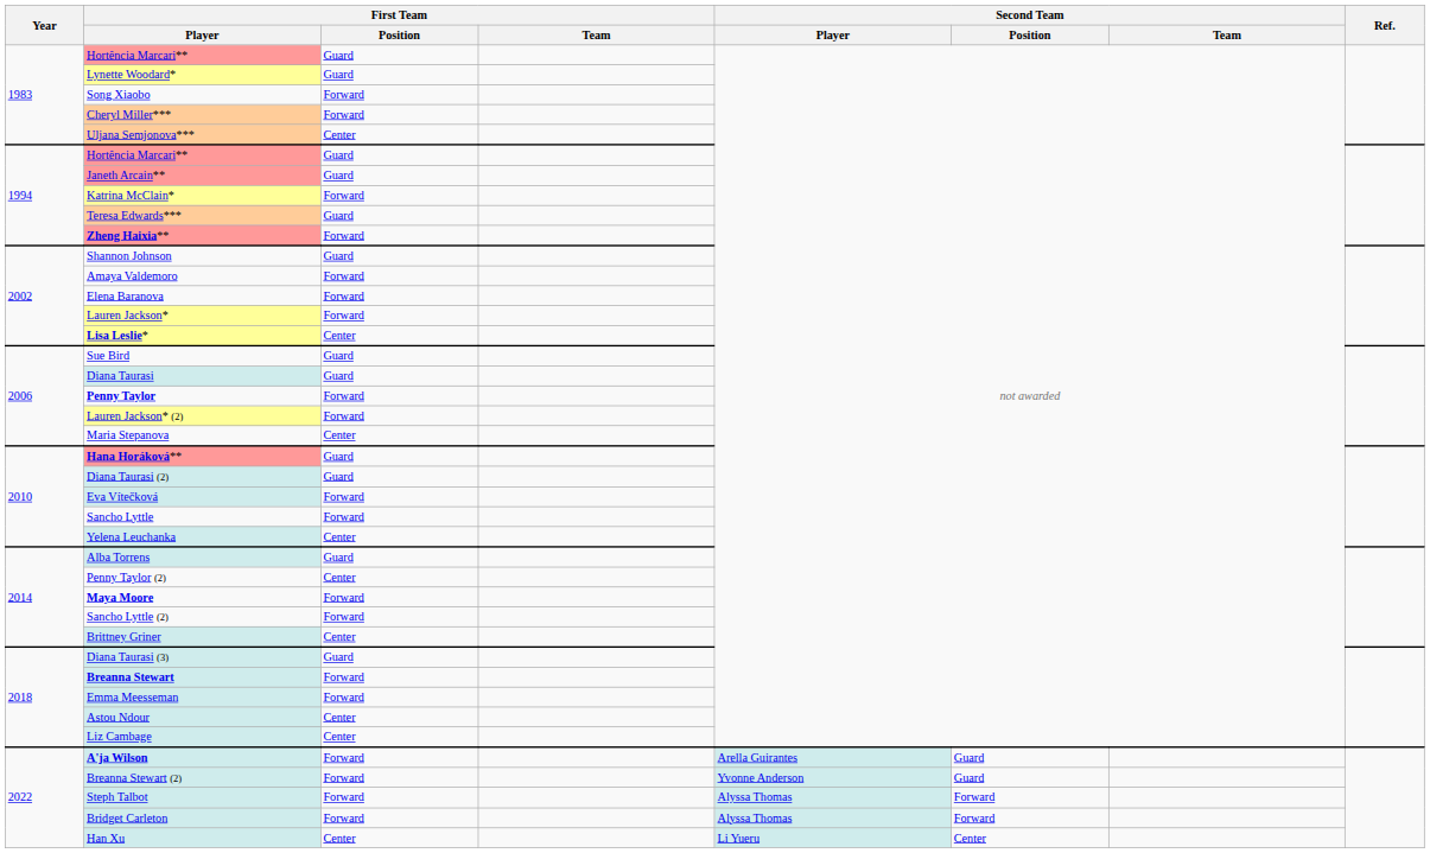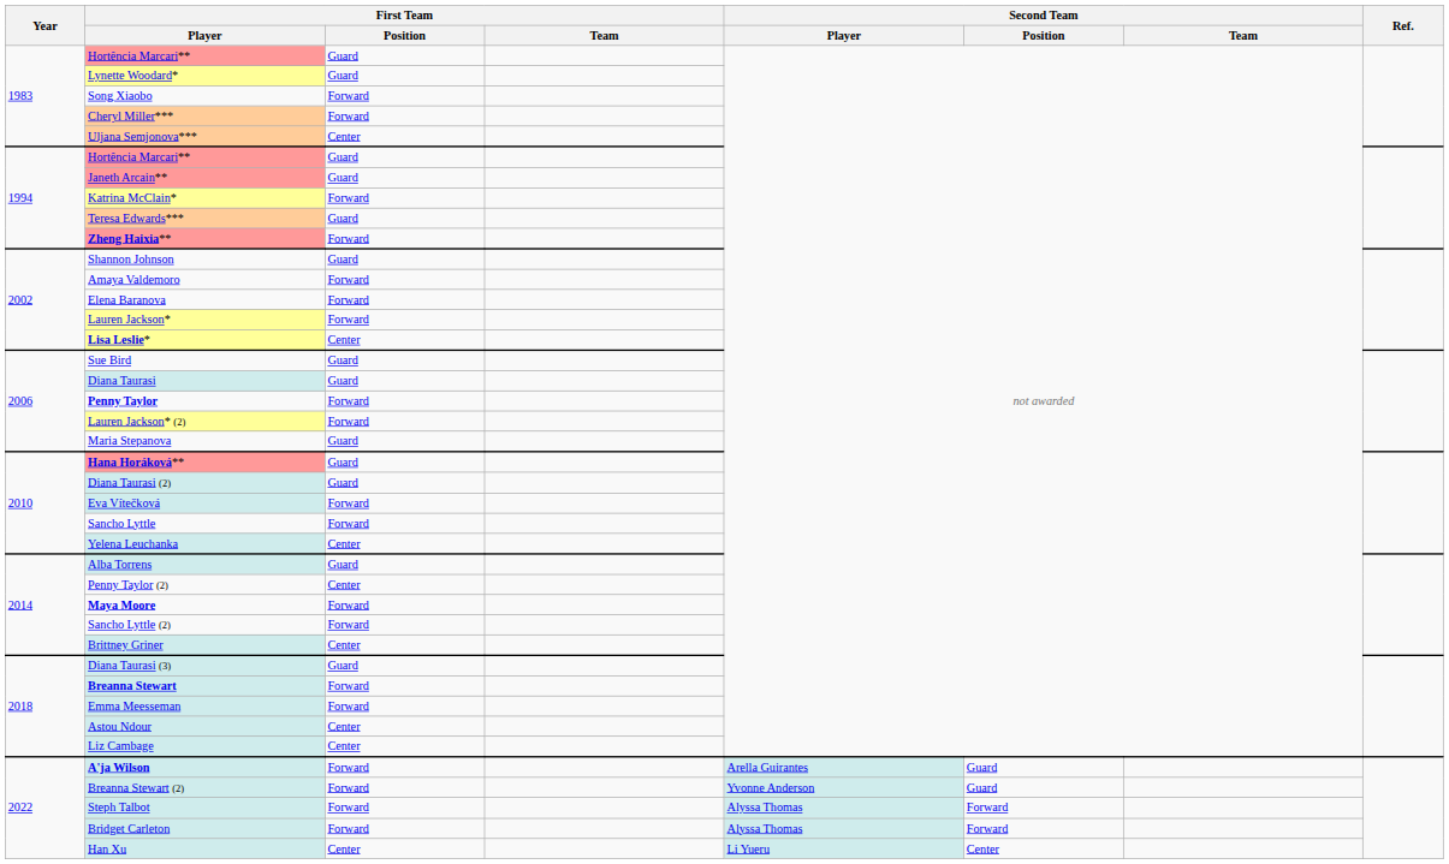Maria Stepanova | First Team / Position: Center -> Guard
